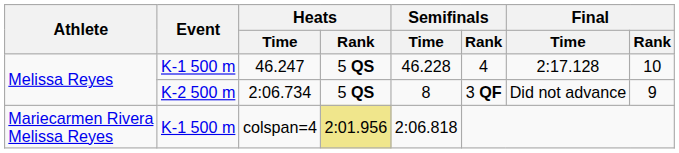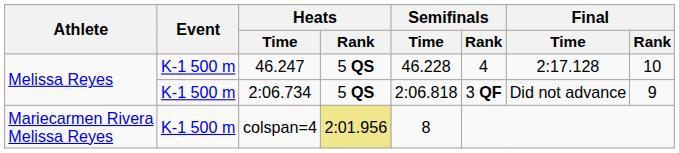2:06.734 | Event: K-2 500 m -> K-1 500 m
2:06.734 | Semifinals / Time: 8 -> 2:06.818
colspan=4 | Semifinals / Time: 2:06.818 -> 8
